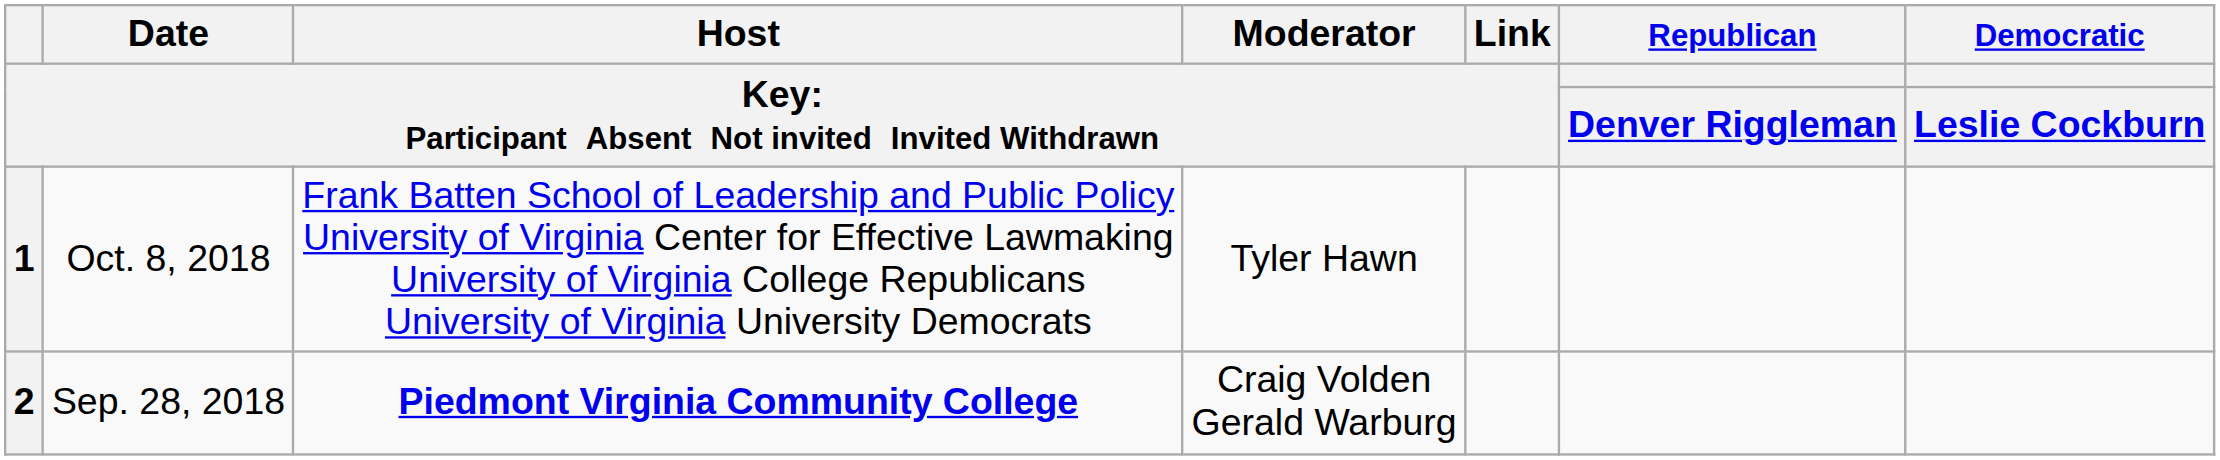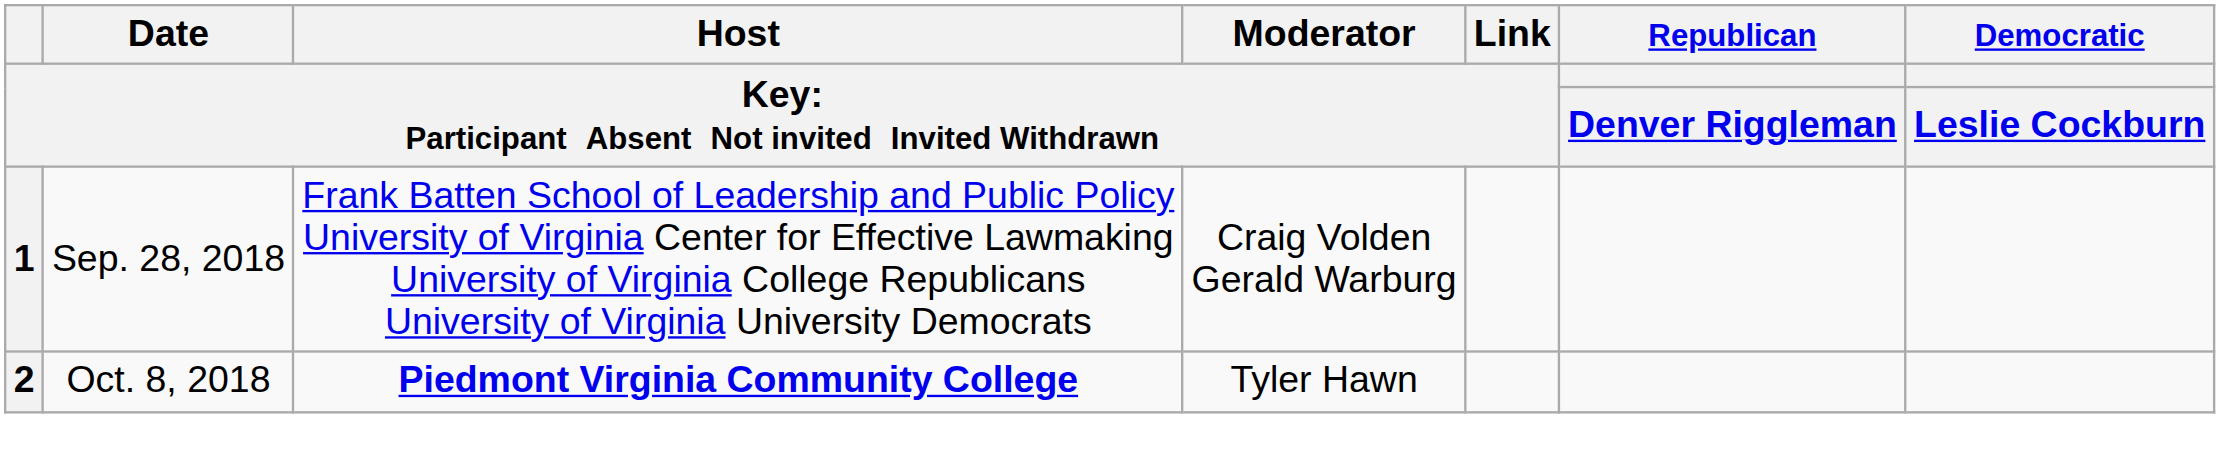1 | column 2: Oct. 8, 2018 -> Sep. 28, 2018
1 | column 4: Tyler Hawn -> Craig Volden Gerald Warburg
2 | column 2: Sep. 28, 2018 -> Oct. 8, 2018
2 | column 4: Craig Volden Gerald Warburg -> Tyler Hawn
